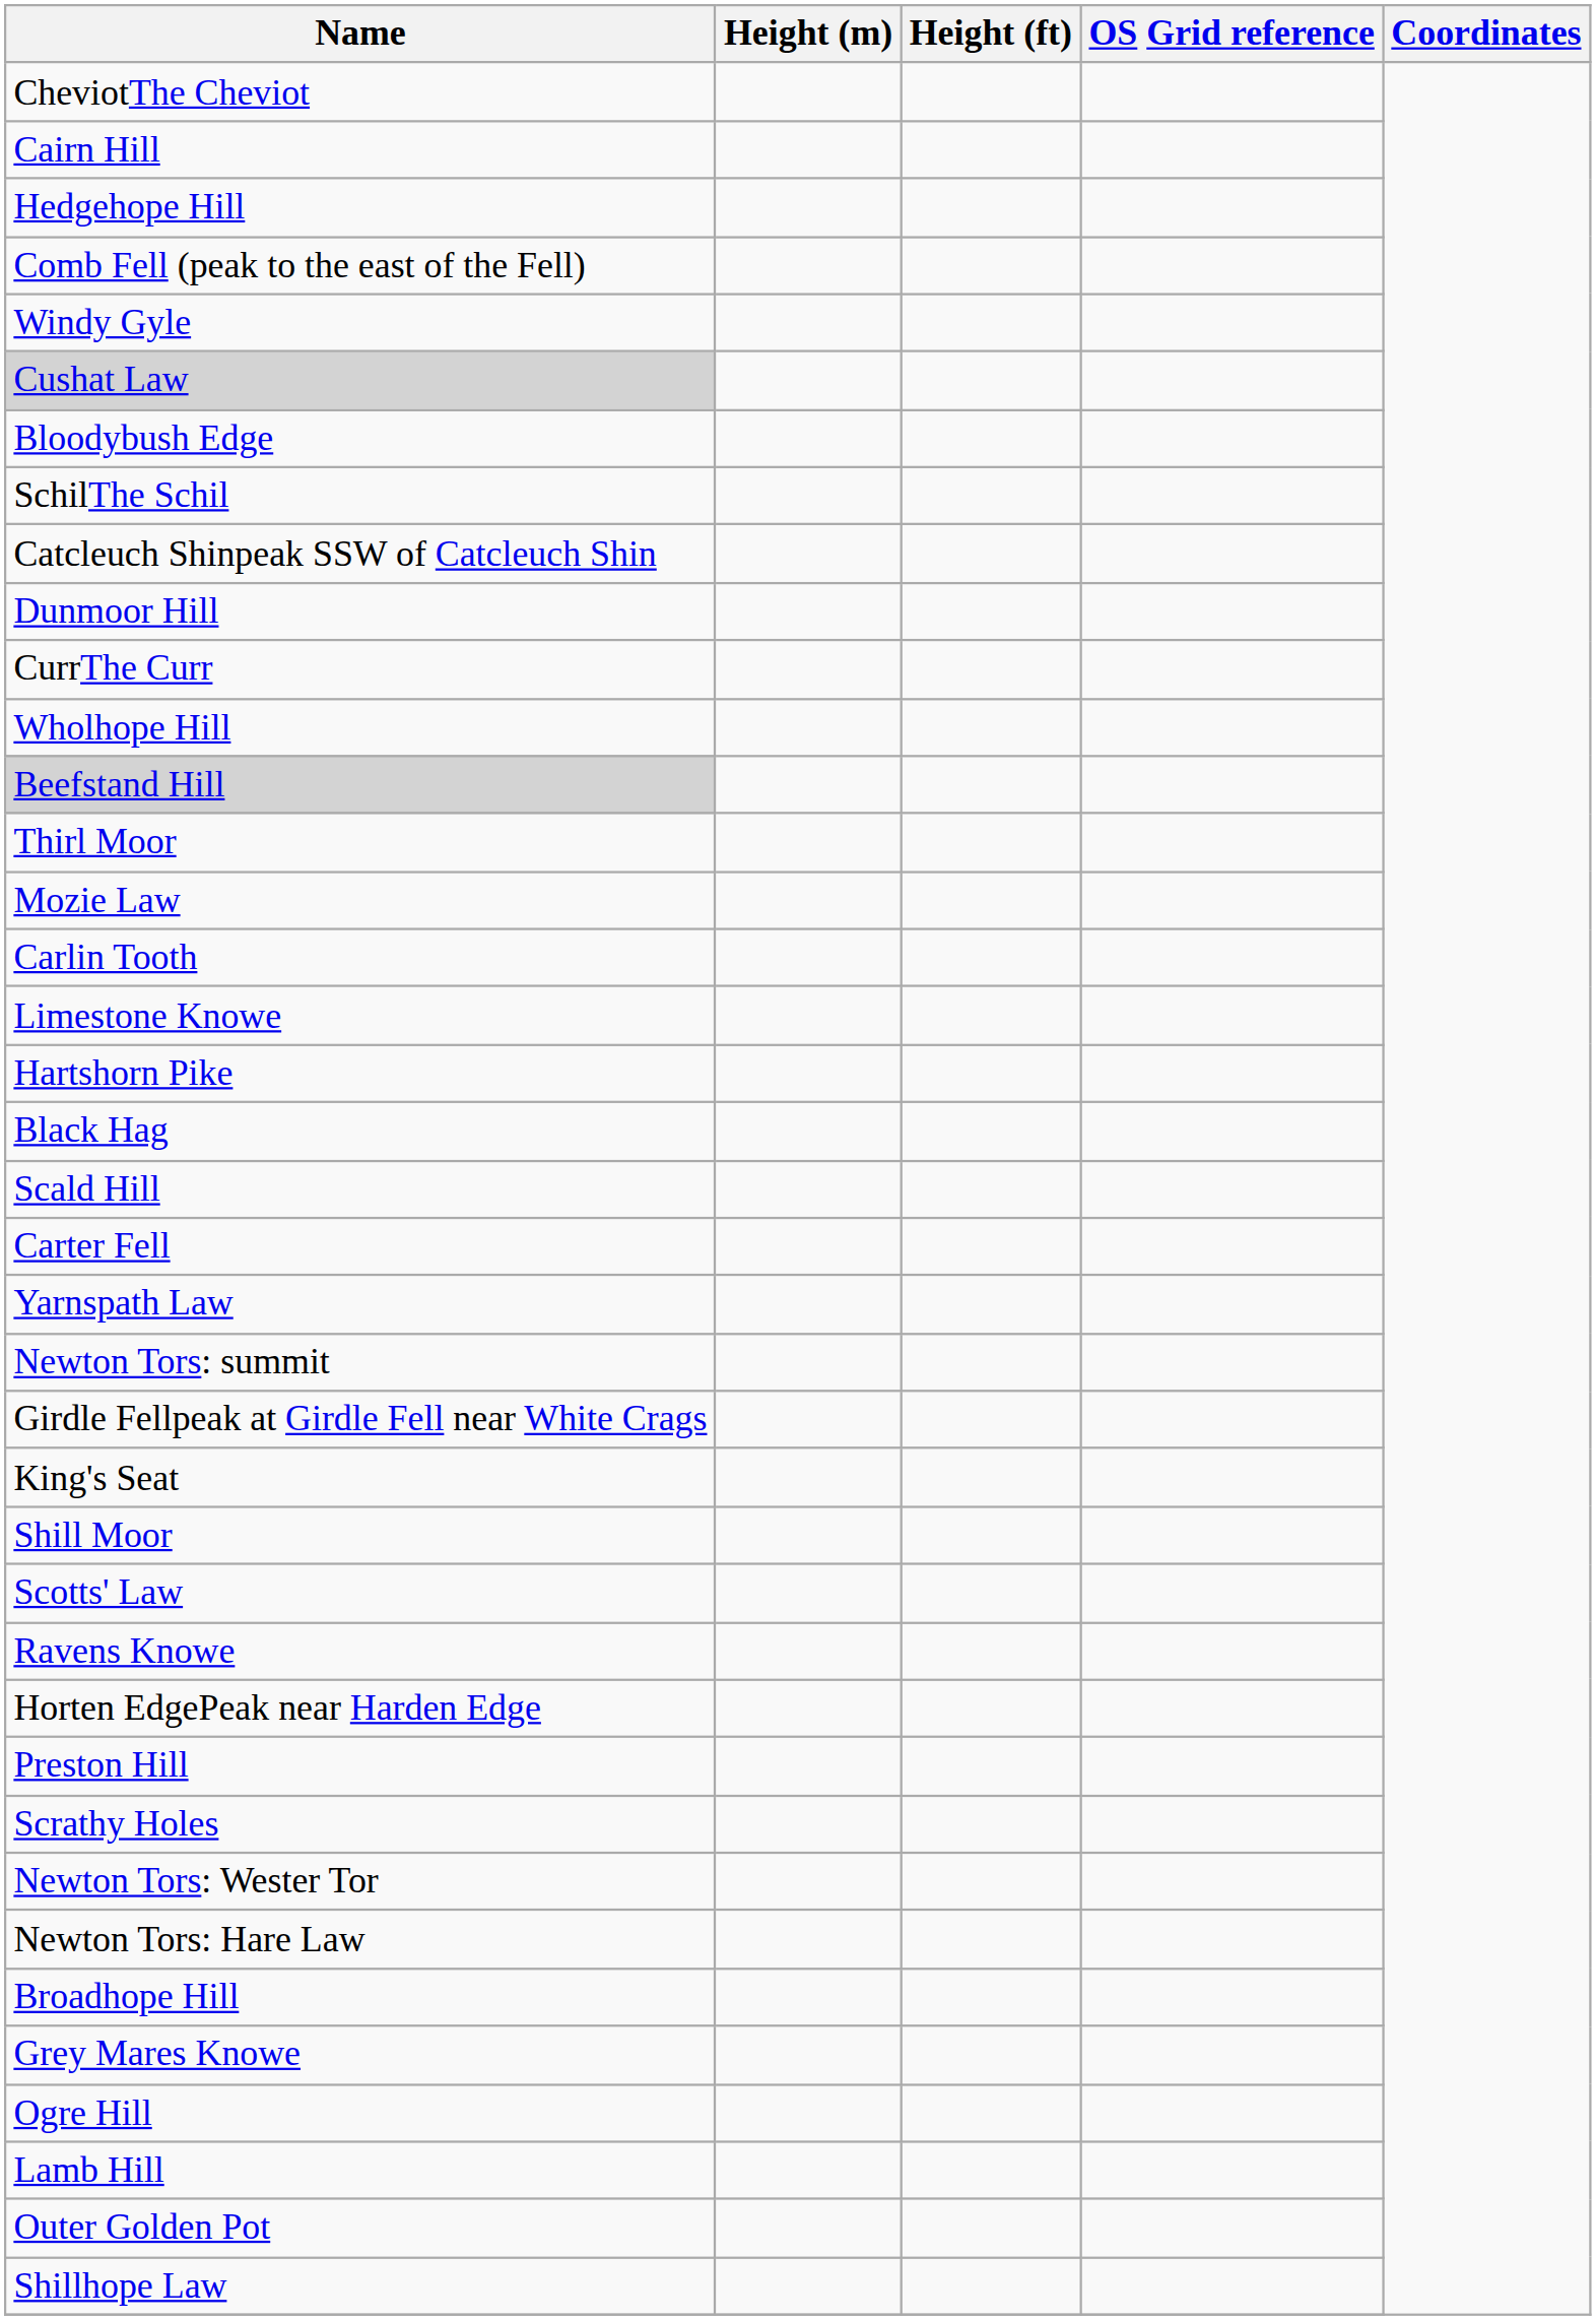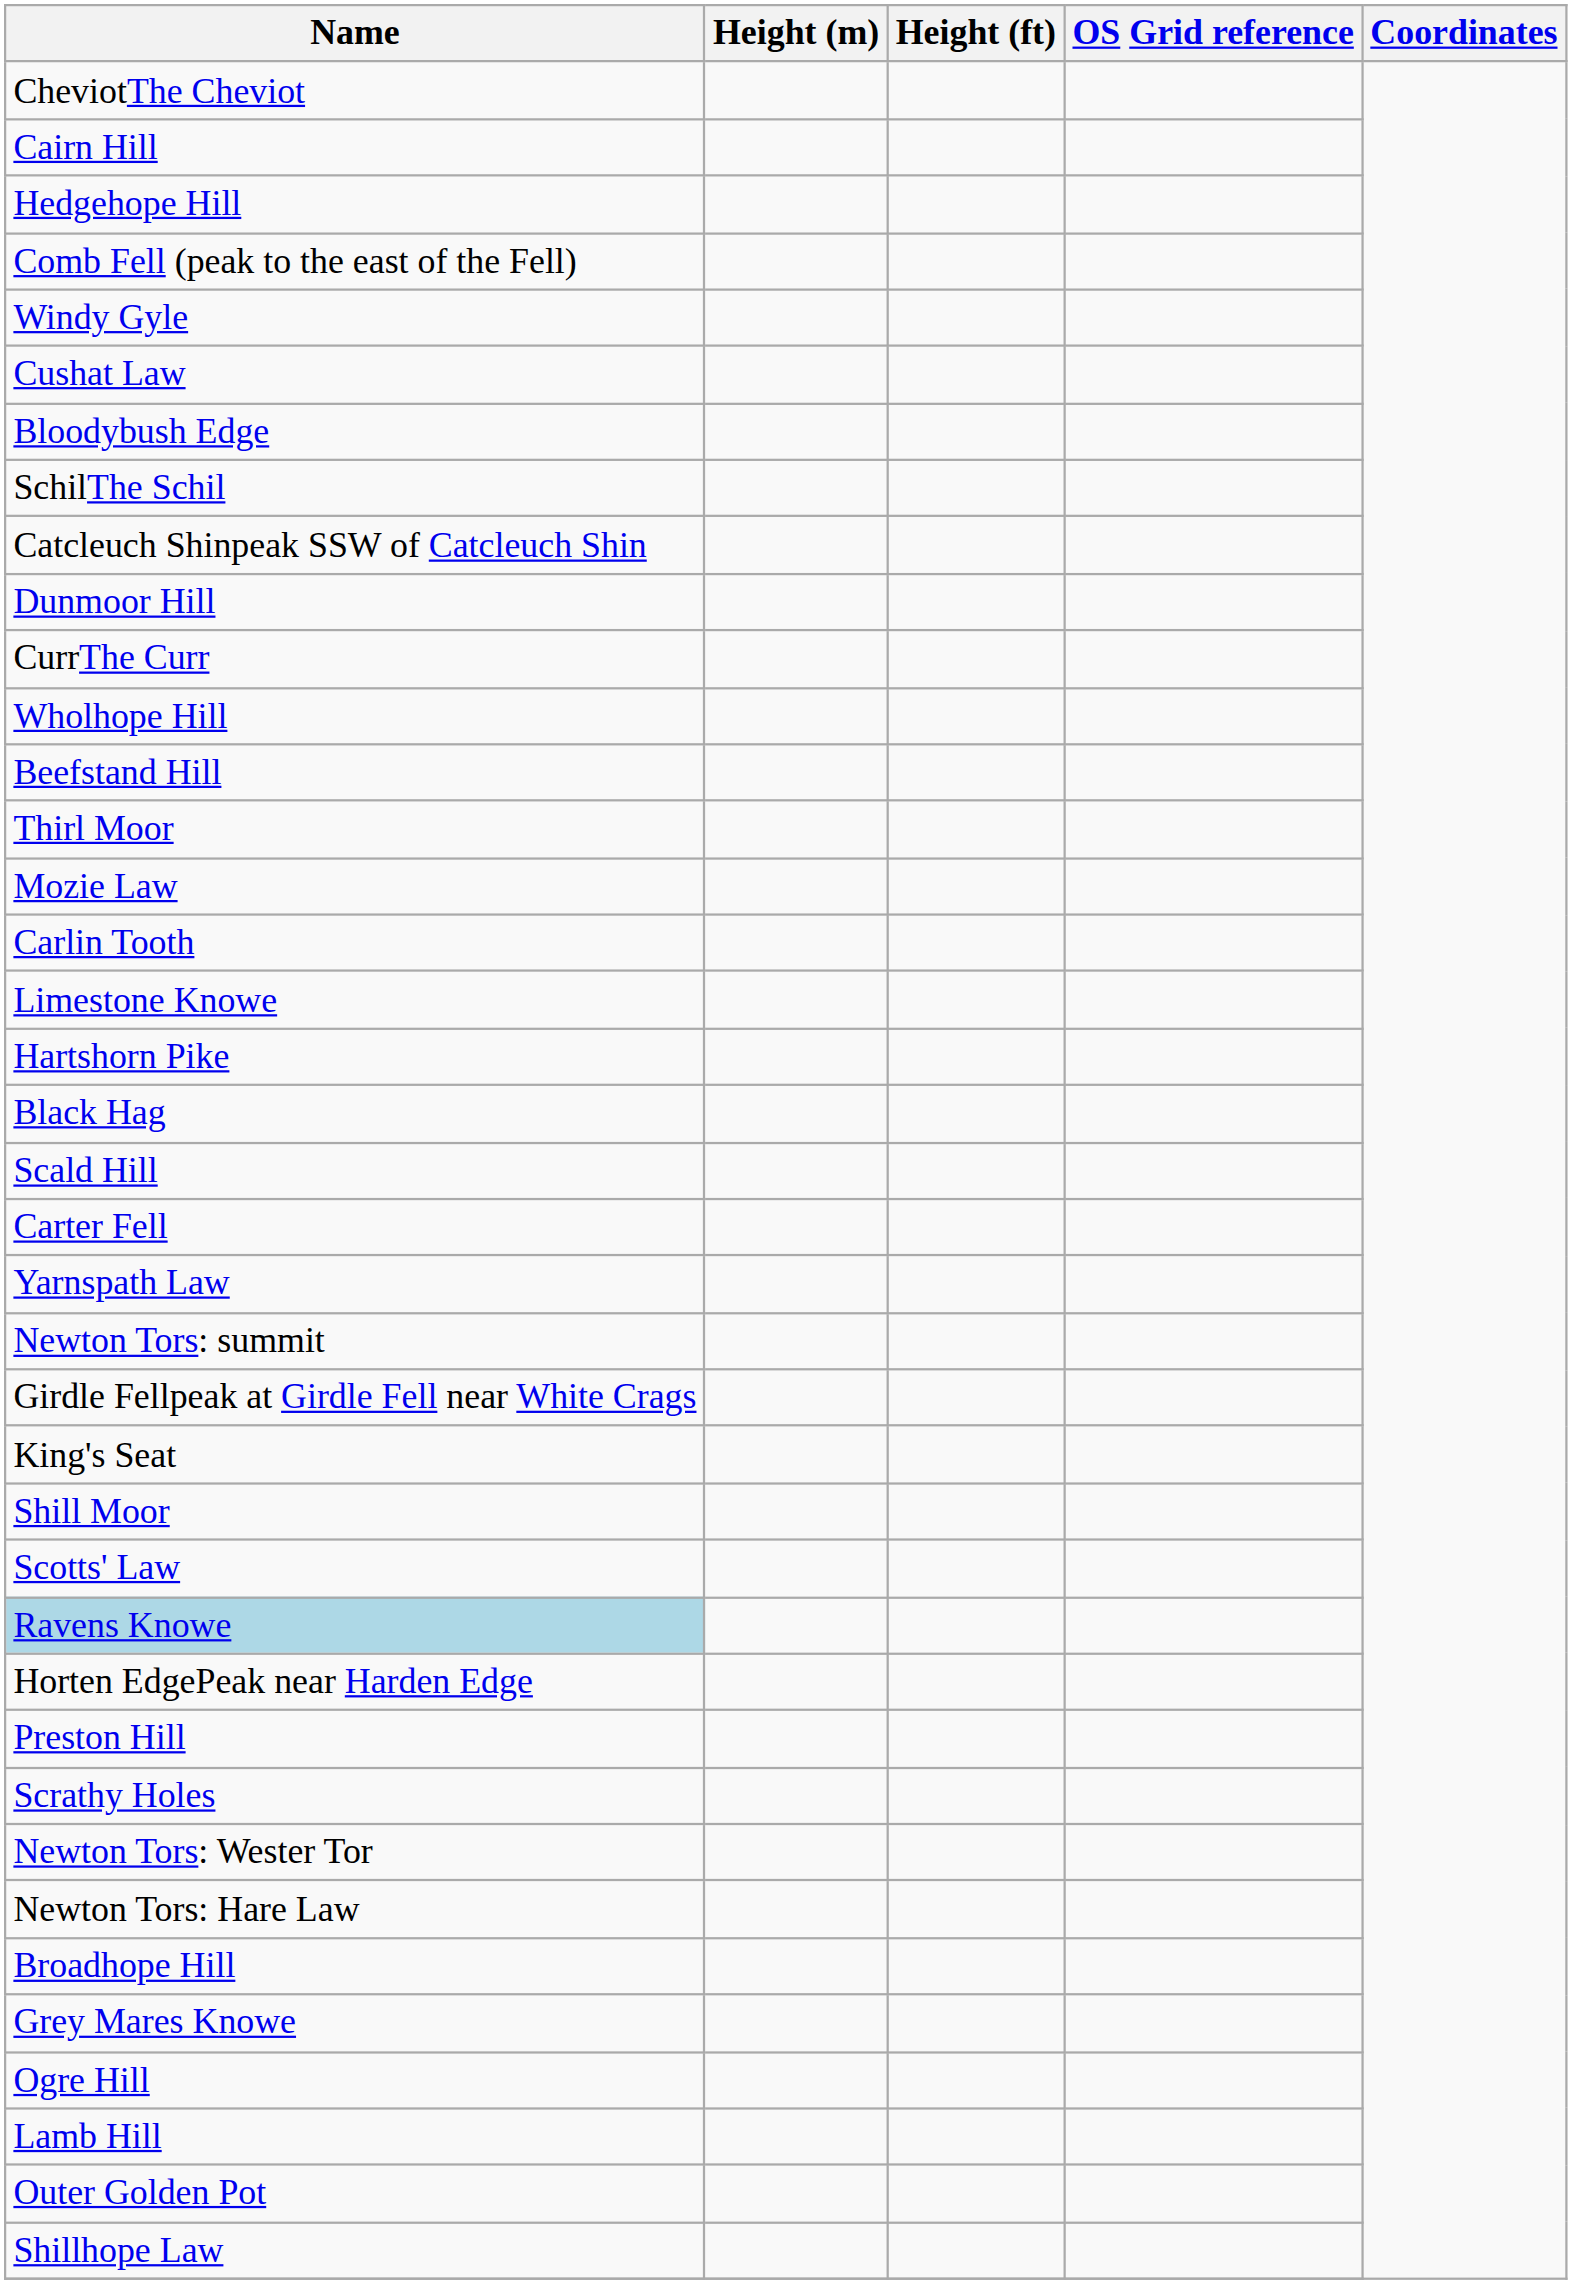Cushat Law | Name: lightgrey background -> no background
Beefstand Hill | Name: lightgrey background -> no background
Ravens Knowe | Name: no background -> lightblue background
